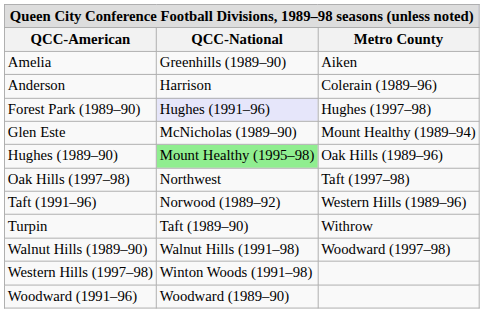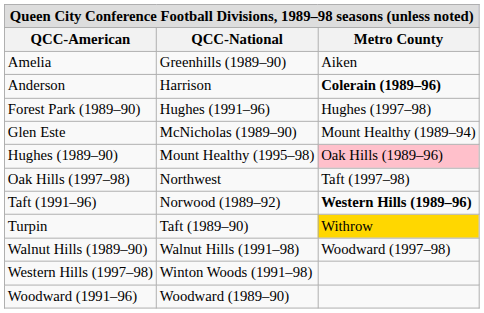Anderson | Metro County: normal -> bold
Forest Park (1989–90) | QCC-National: lavender background -> no background
Hughes (1989–90) | QCC-National: lightgreen background -> no background
Hughes (1989–90) | Metro County: no background -> pink background
Taft (1991–96) | Metro County: normal -> bold
Turpin | Metro County: no background -> gold background
